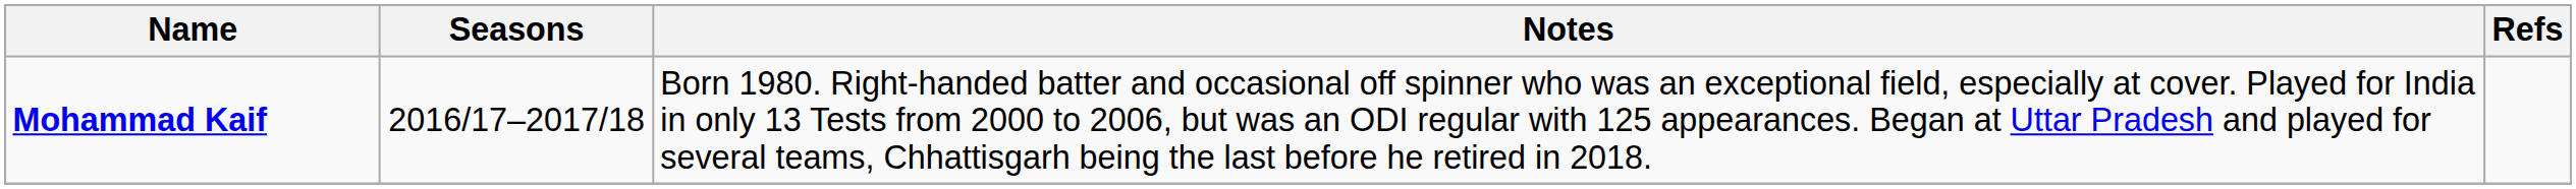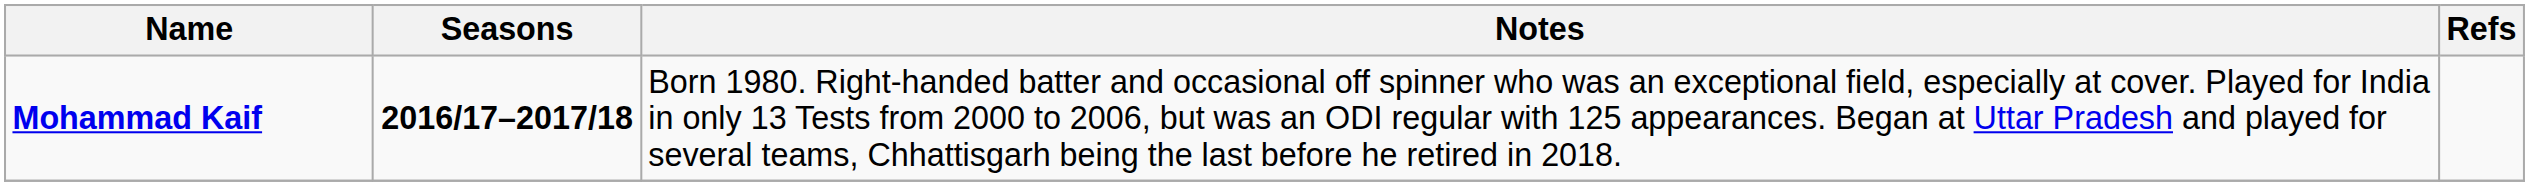Mohammad Kaif | Seasons: normal -> bold
